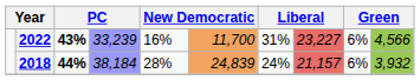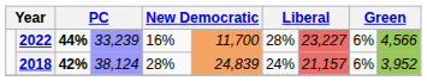2022 | column 3: 43% -> 44%
2022 | column 7: 31% -> 28%
2018 | column 3: 44% -> 42%
2018 | column 4: 38,184 -> 38,124
2018 | column 10: 3,932 -> 3,952
